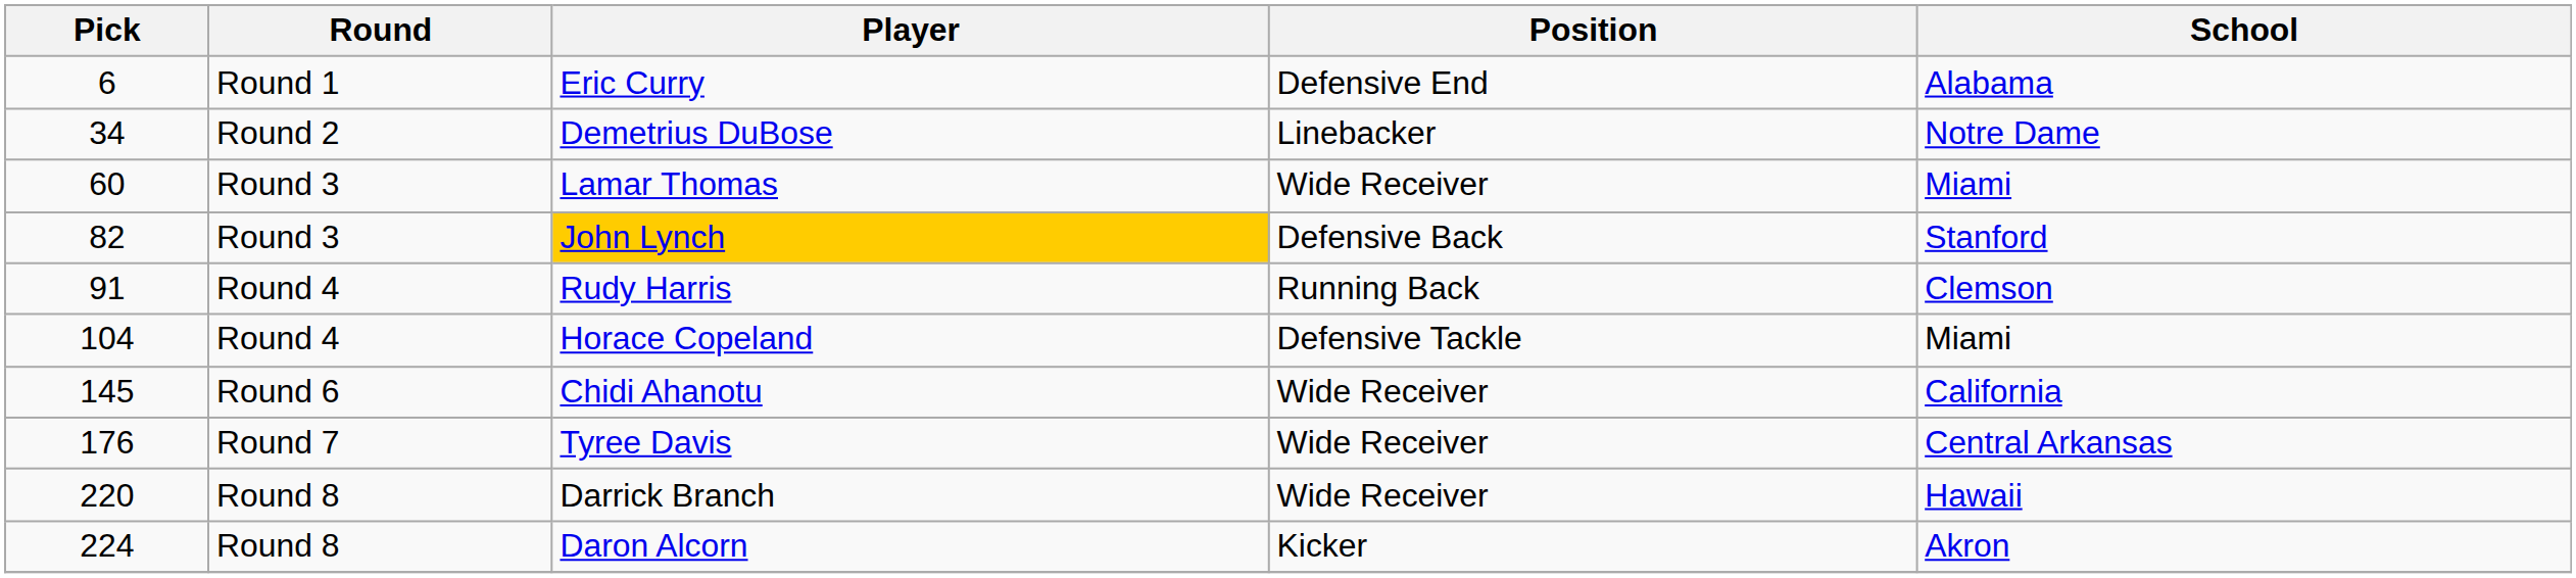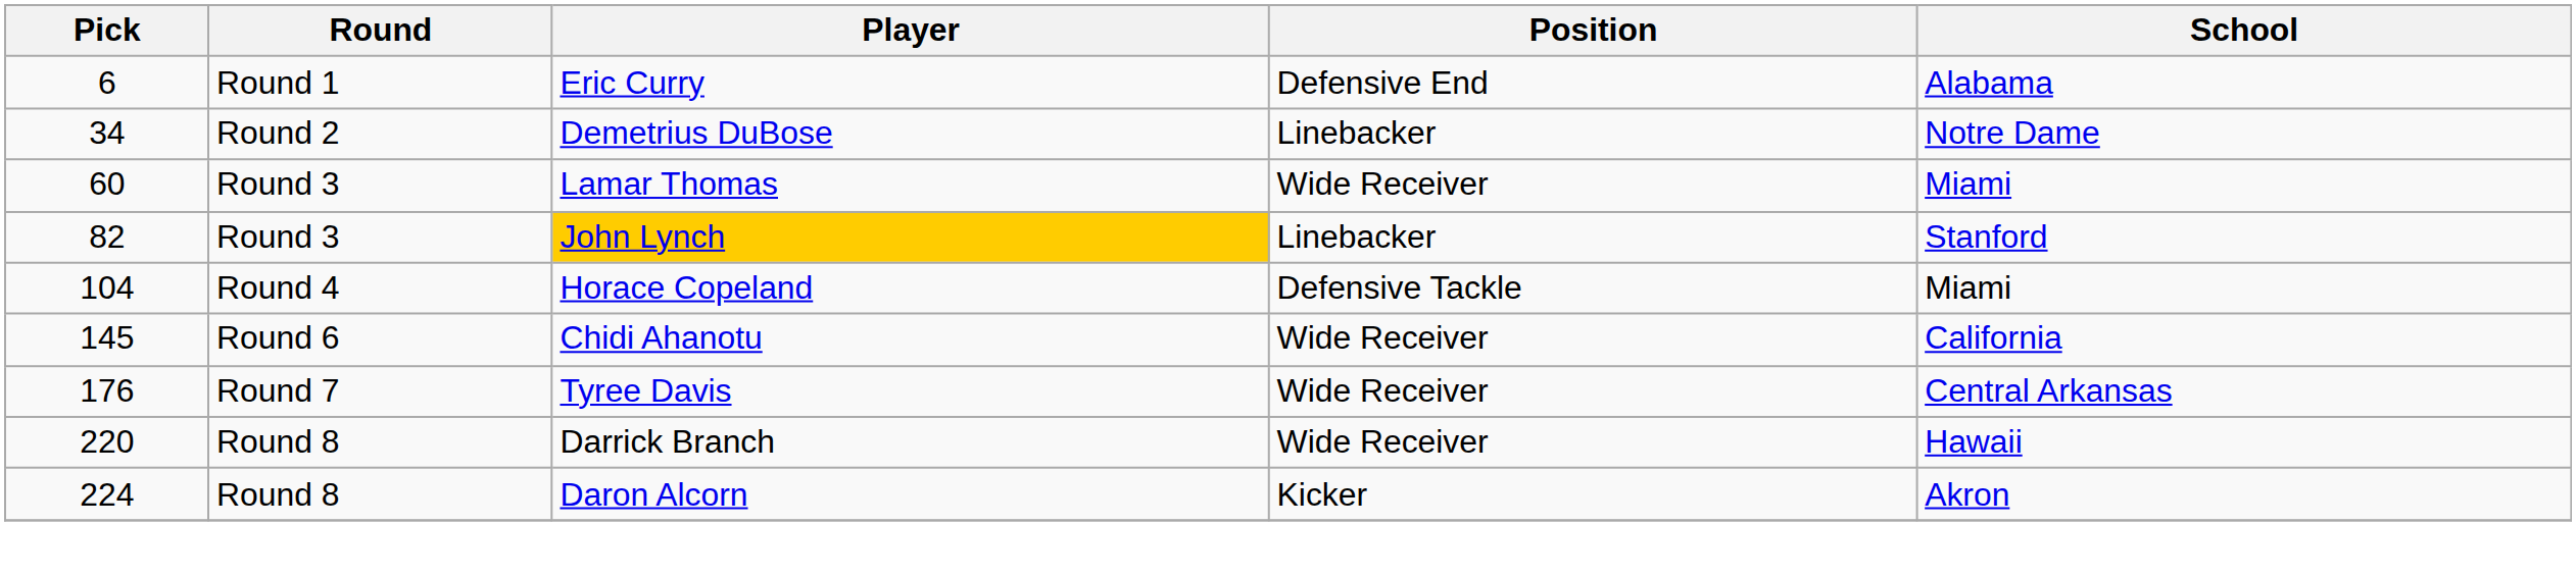John Lynch | Position: Defensive Back -> Linebacker
- row: 91 | Round 4 | Rudy Harris | Running Back | Clemson
